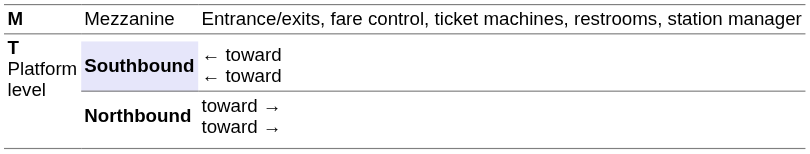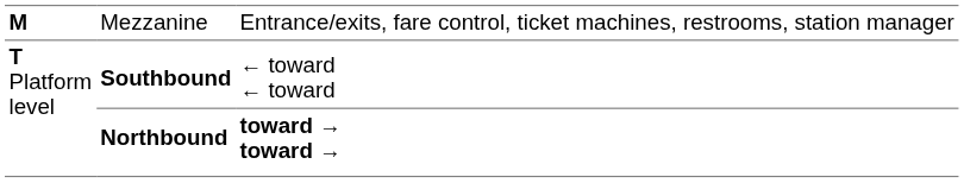Southbound | column 2: lavender background -> no background
Northbound | column 3: normal -> bold
